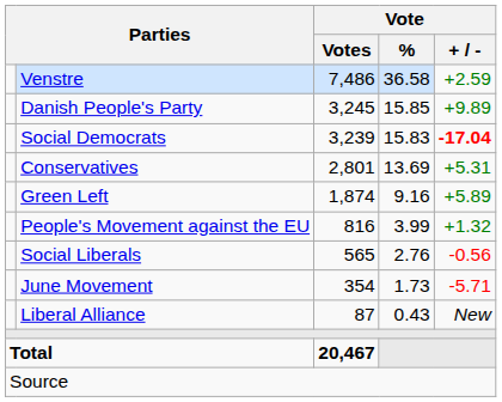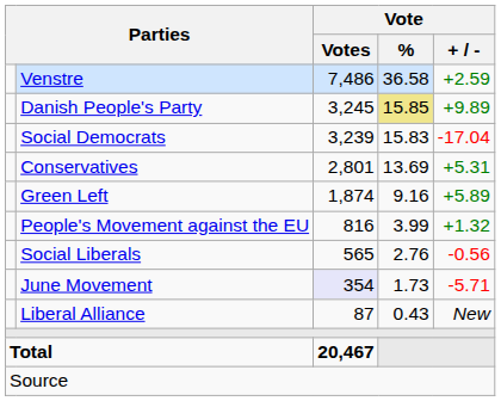Danish People's Party | Vote / %: no background -> khaki background
Social Democrats | Vote / + / -: bold -> normal
June Movement | Vote / Votes: no background -> lavender background
